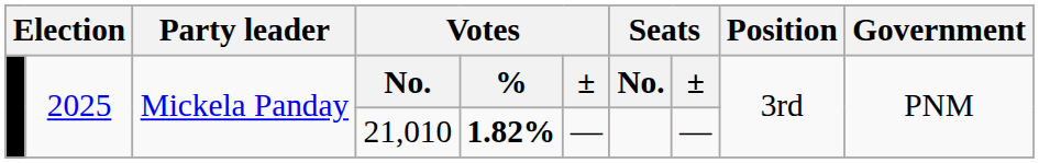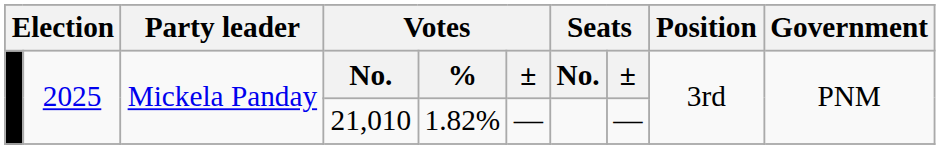21,010 | column 5: bold -> normal
